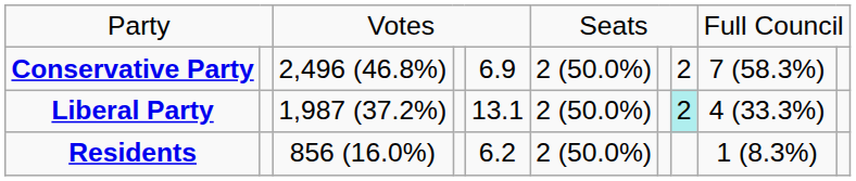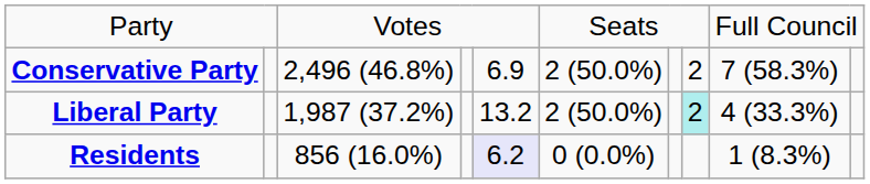Liberal Party | column 5: 13.1 -> 13.2
Residents | column 5: no background -> lavender background
Residents | column 6: 2 (50.0%) -> 0 (0.0%)
